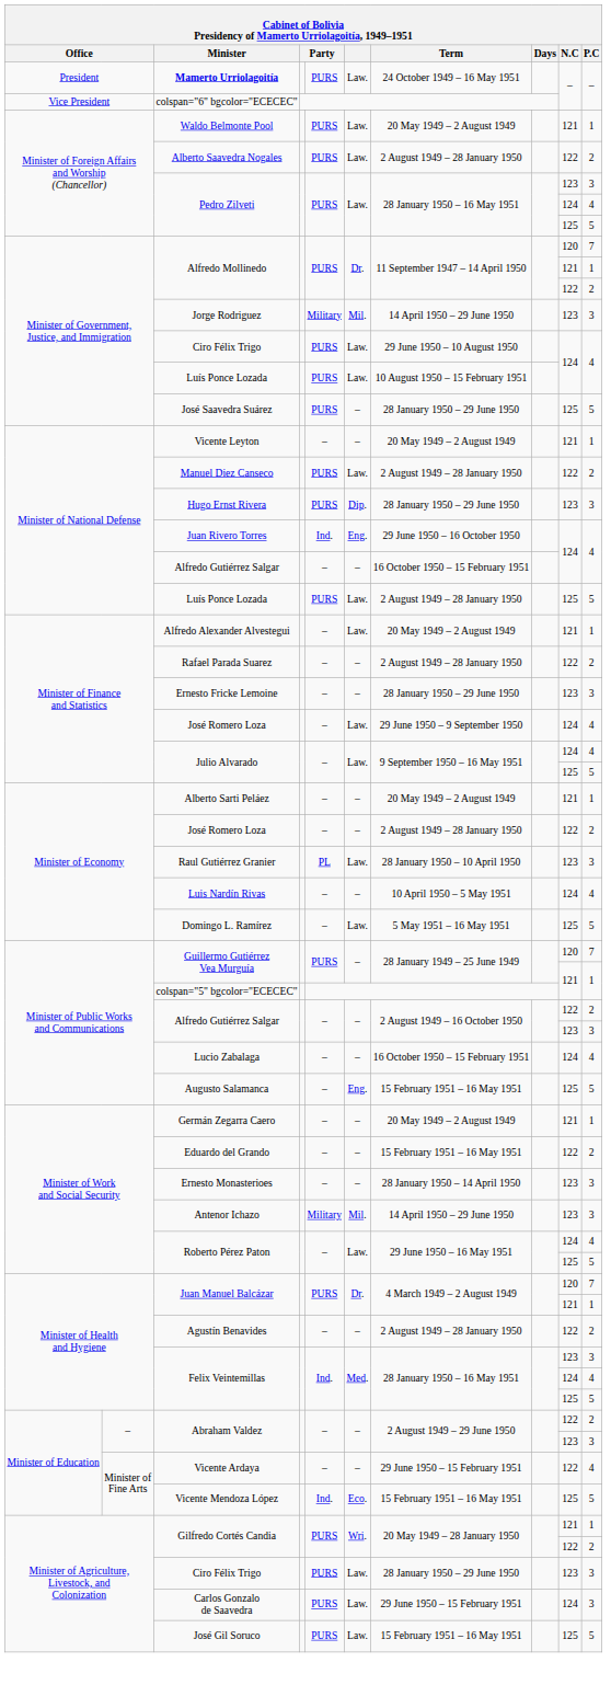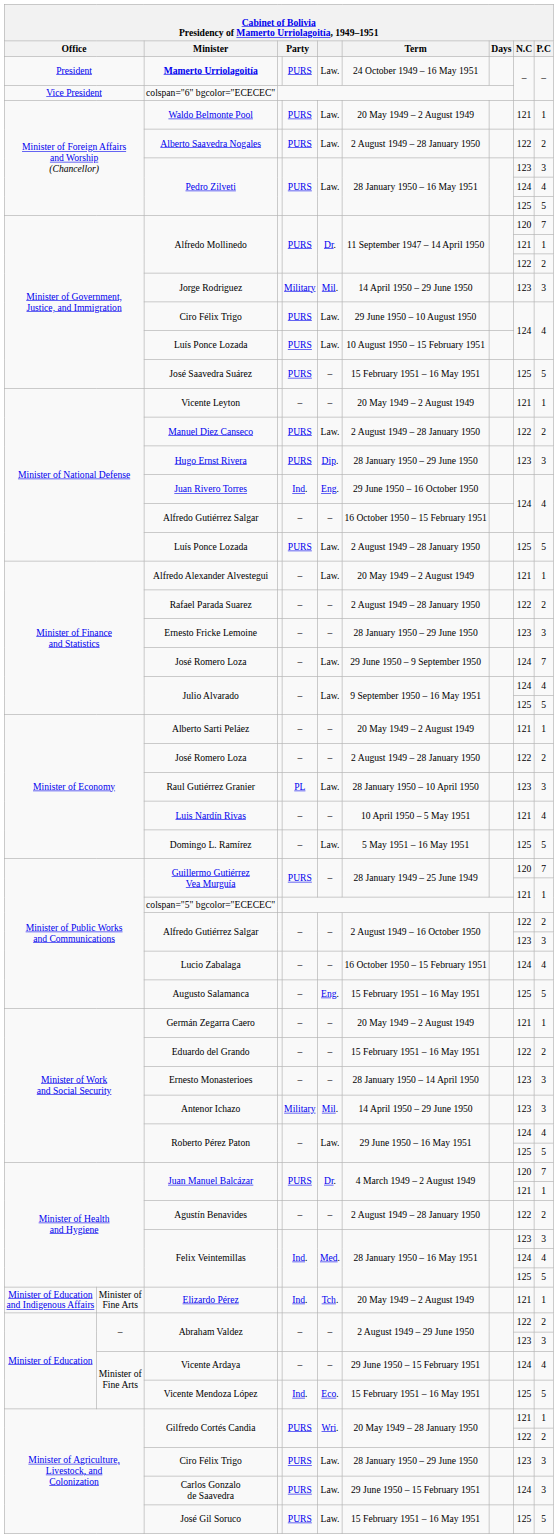José Saavedra Suárez | Term: 28 January 1950 – 29 June 1950 -> 15 February 1951 – 16 May 1951
Minister of Finance and Statistics / José Romero Loza | P.C: 4 -> 7
Luis Nardín Rivas | N.C: 124 -> 121
+ row: Minister of Education and Indigenous Affairs | Minister of Fine Arts | Elizardo Pérez | Ind. | Tch. | 20 May 1949 – 2 August 1949 | 121 | 1
Vicente Ardaya | N.C: 122 -> 124
